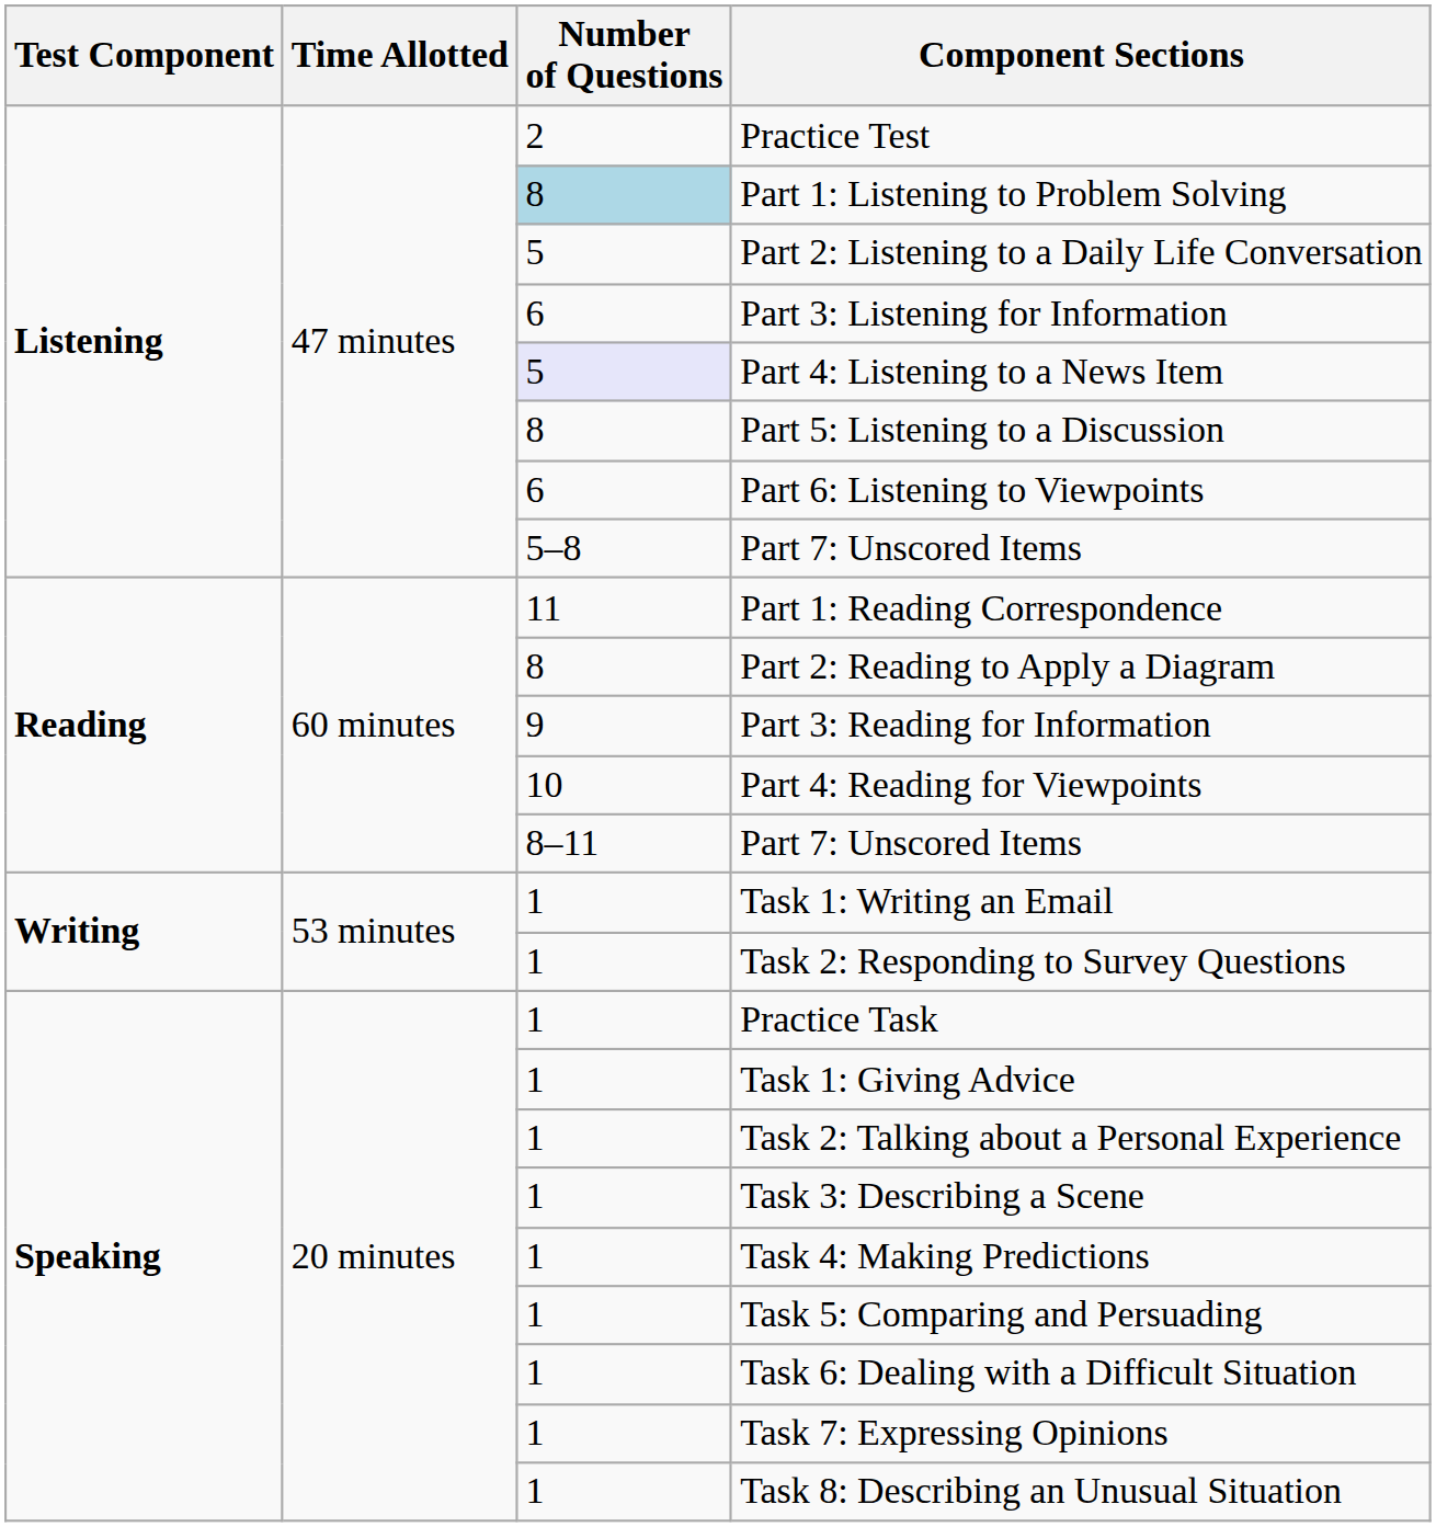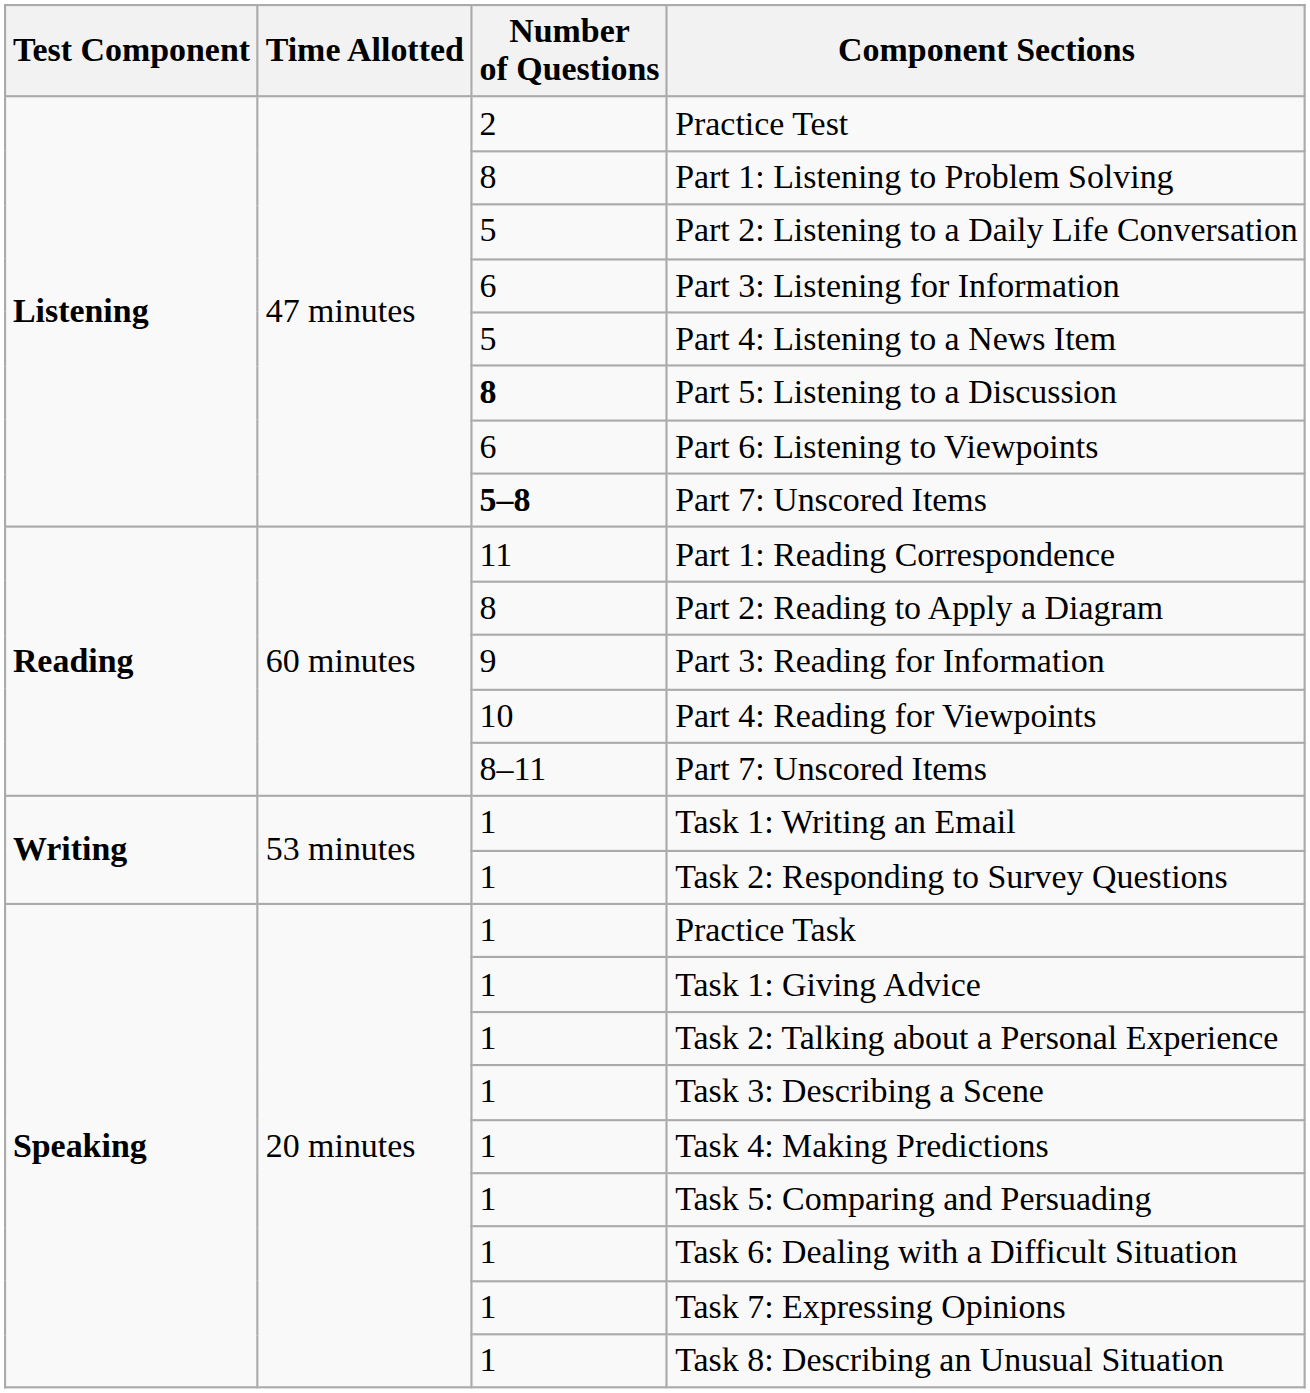Part 1: Listening to Problem Solving | Number of Questions: lightblue background -> no background
Part 4: Listening to a News Item | Number of Questions: lavender background -> no background
Part 5: Listening to a Discussion | Number of Questions: normal -> bold
5–8 / Part 7: Unscored Items | Number of Questions: normal -> bold
